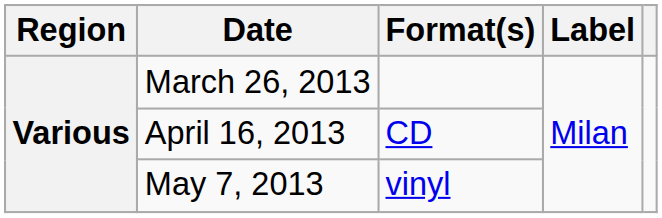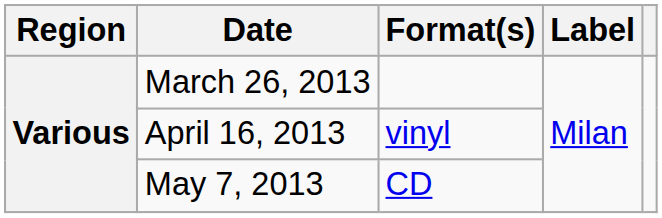April 16, 2013 | Format(s): CD -> vinyl
May 7, 2013 | Format(s): vinyl -> CD
